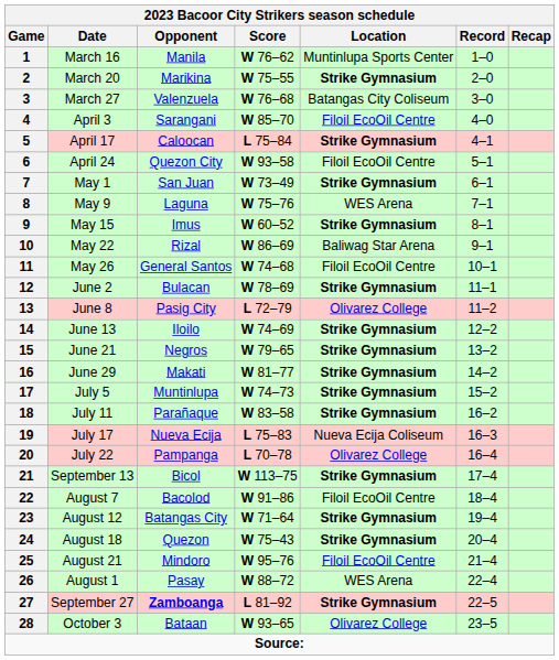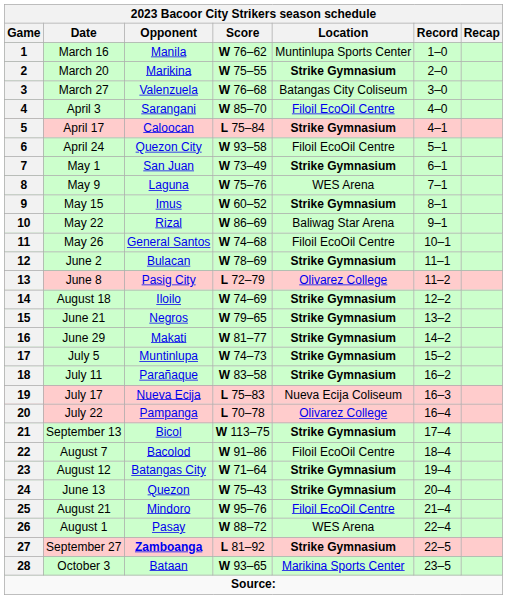14 | Date: June 13 -> August 18
24 | Date: August 18 -> June 13
28 | Location: Olivarez College -> Marikina Sports Center
